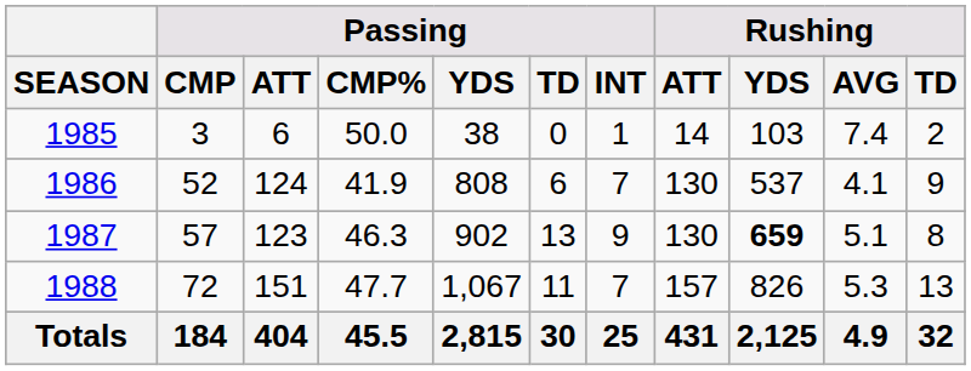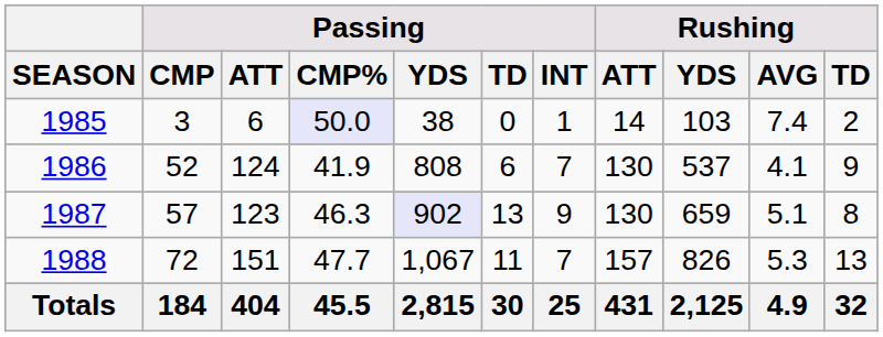1985 | Passing / CMP%: no background -> lavender background
1987 | Passing / YDS: no background -> lavender background
1987 | Rushing / YDS: bold -> normal
